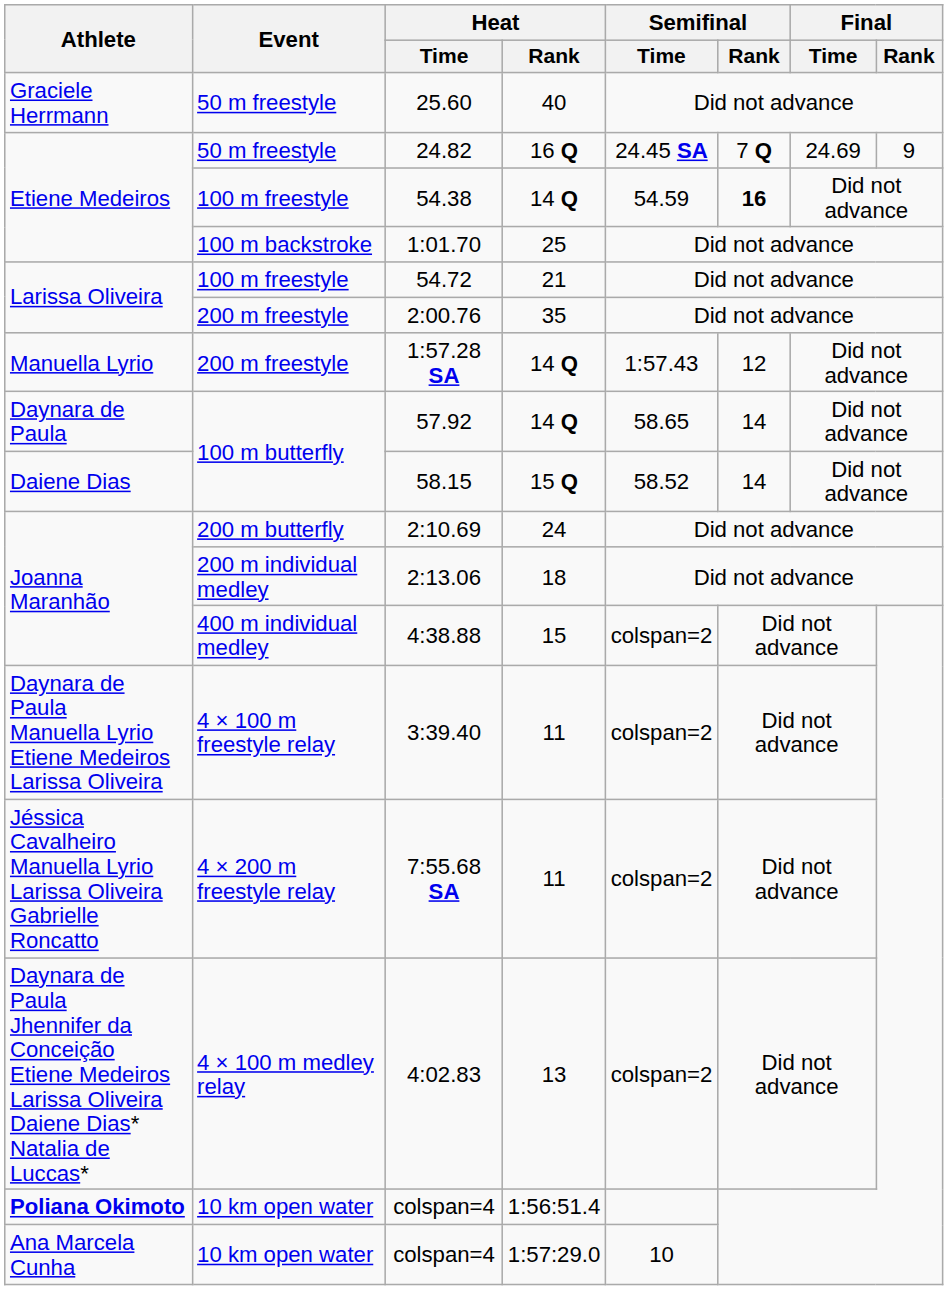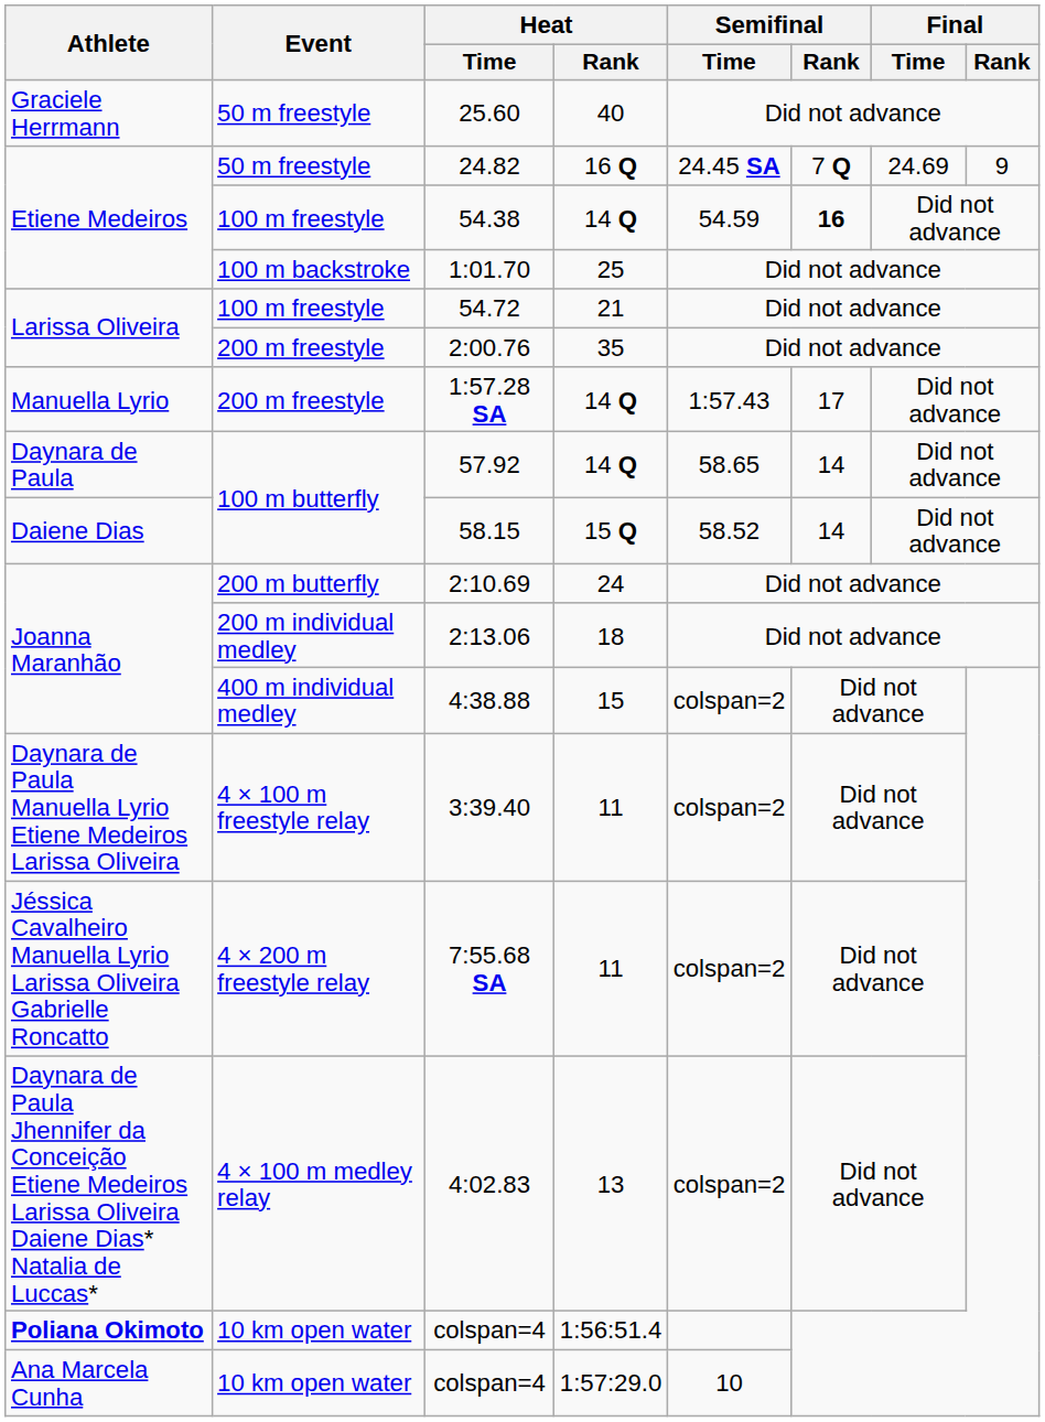1:57.28 SA | Semifinal / Rank: 12 -> 17
